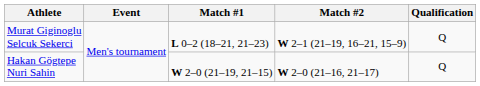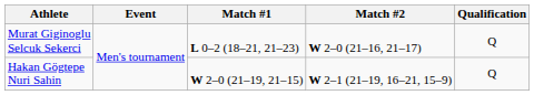Murat Giginoglu Selcuk Sekerci | Match #2: W 2–1 (21–19, 16–21, 15–9) -> W 2–0 (21–16, 21–17)
Hakan Gögtepe Nuri Sahin | Match #2: W 2–0 (21–16, 21–17) -> W 2–1 (21–19, 16–21, 15–9)
